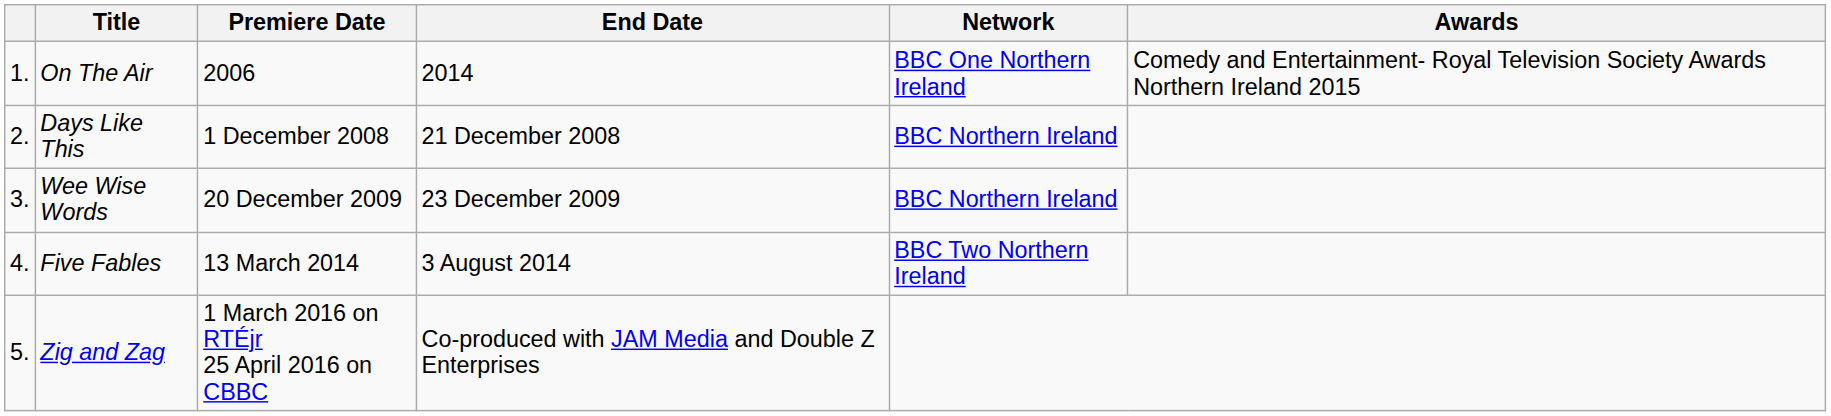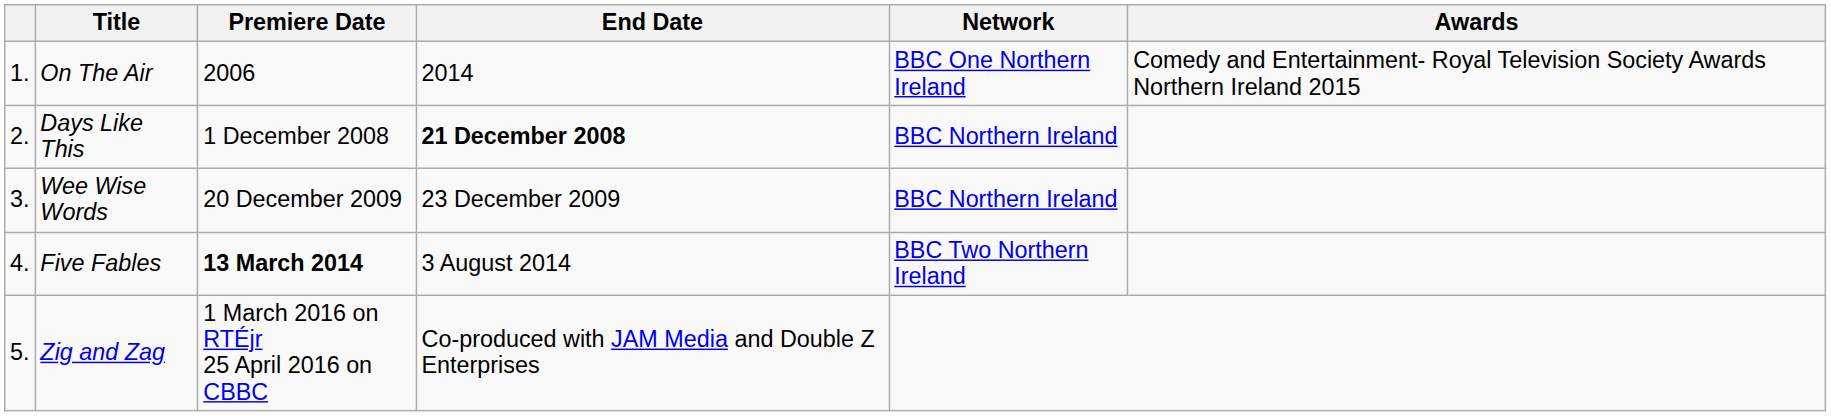Days Like This | End Date: normal -> bold
Five Fables | Premiere Date: normal -> bold
